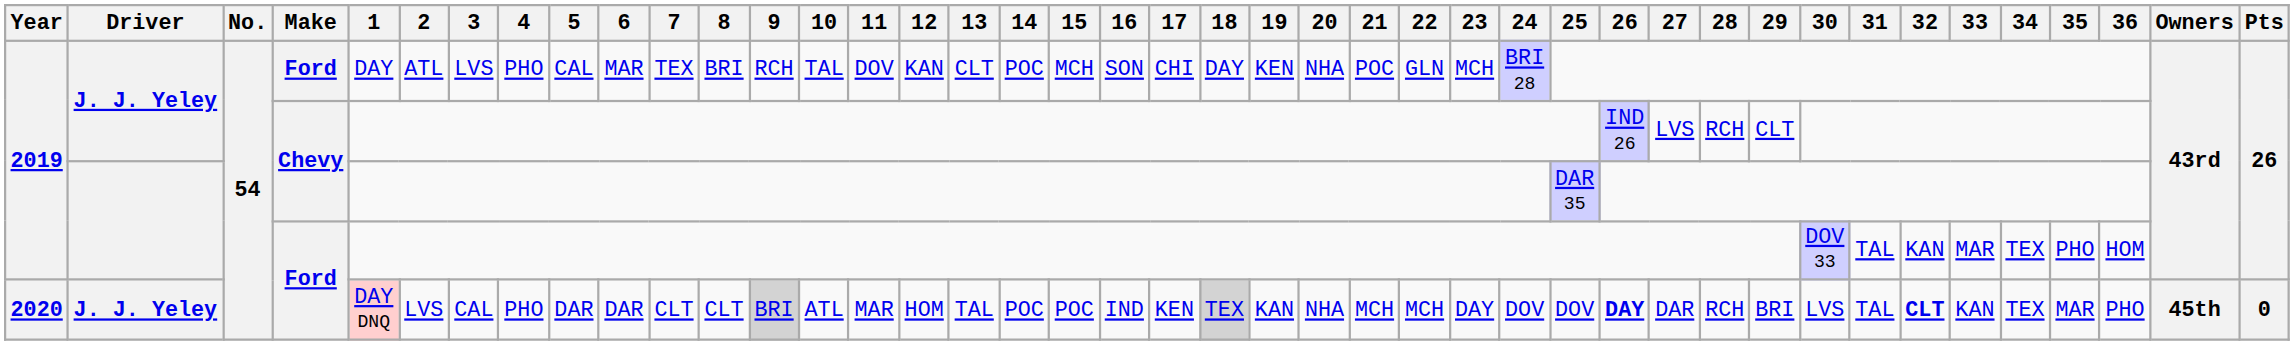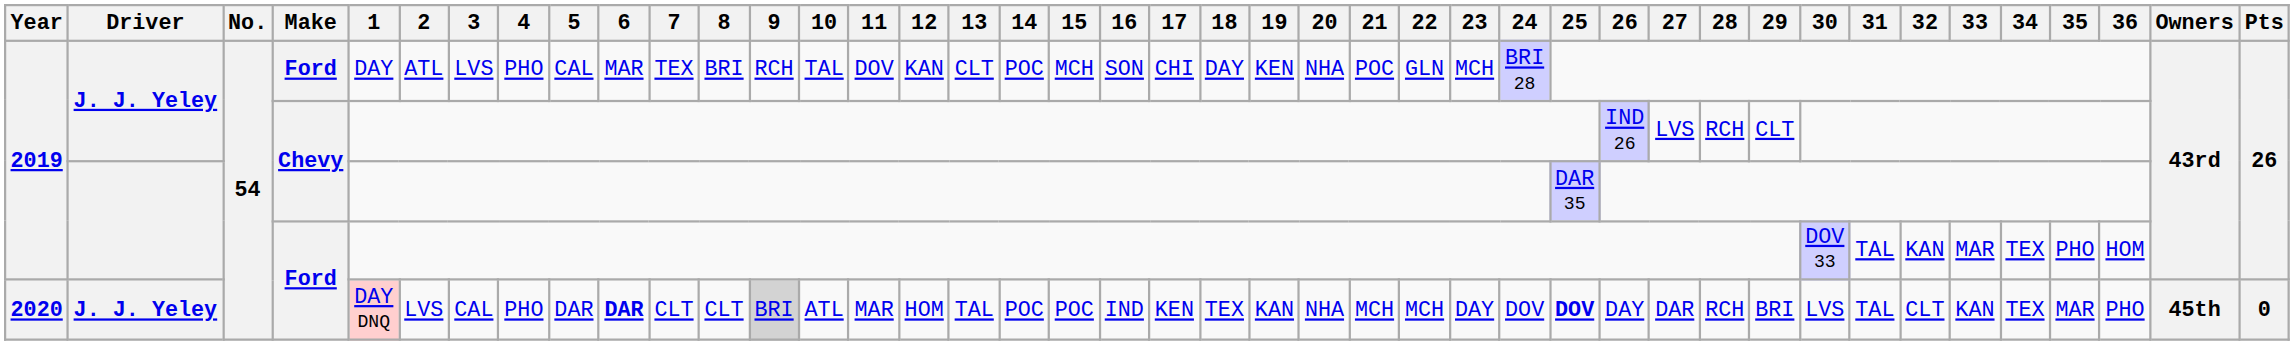2020 | 6: normal -> bold
2020 | 18: lightgrey background -> no background
2020 | 25: normal -> bold
2020 | 26: bold -> normal
2020 | 32: bold -> normal
